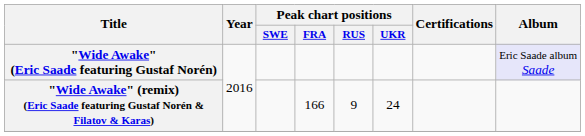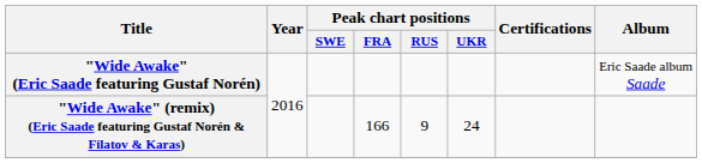"Wide Awake" (Eric Saade featuring Gustaf Norén) | Album: lavender background -> no background
